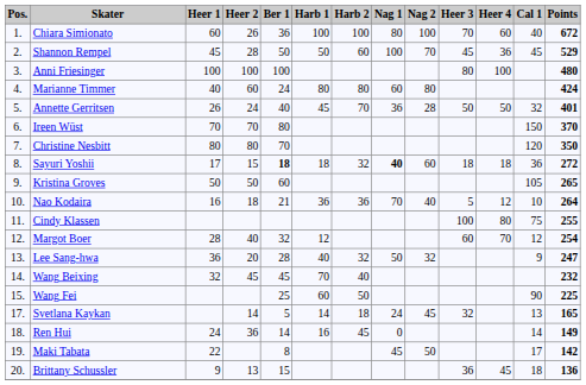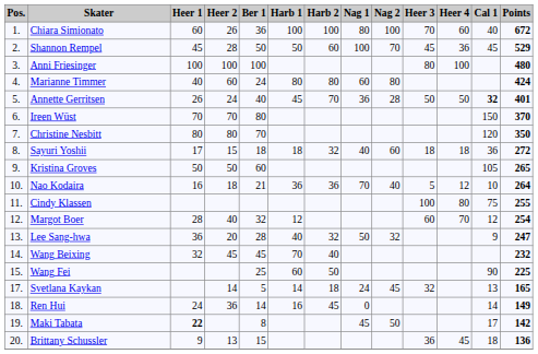Annette Gerritsen | Cal 1: normal -> bold
Sayuri Yoshii | Ber 1: bold -> normal
Sayuri Yoshii | Nag 1: bold -> normal
Maki Tabata | Heer 1: normal -> bold
